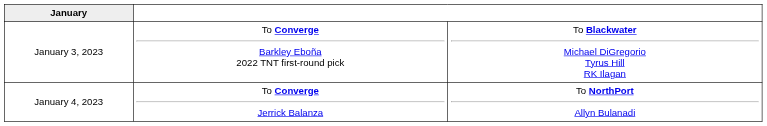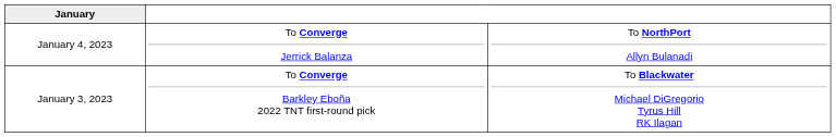rows swapped: January 3, 2023 <-> January 4, 2023
